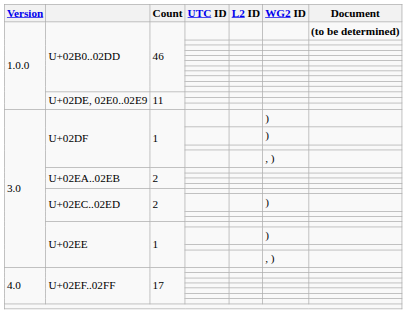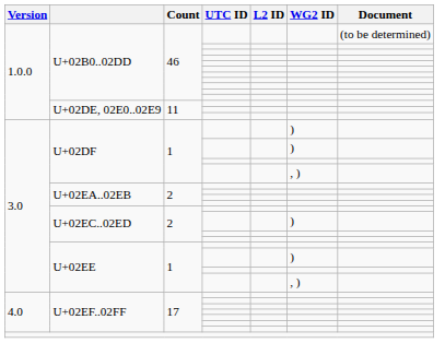row 2 | Document: bold -> normal
